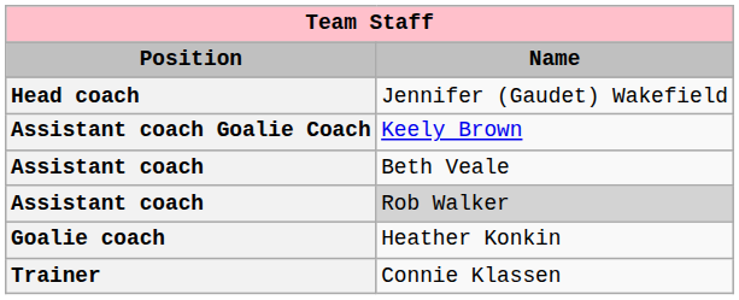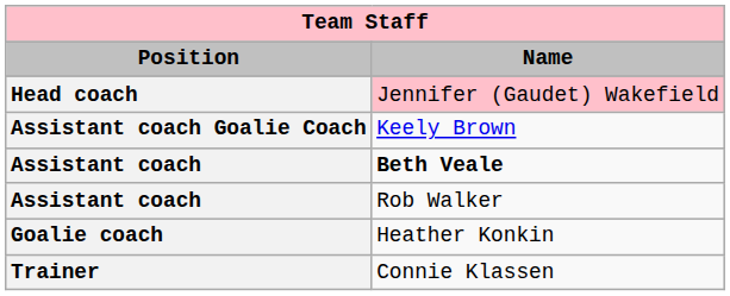Jennifer (Gaudet) Wakefield | Name: no background -> pink background
Beth Veale | Name: normal -> bold
Rob Walker | Name: lightgrey background -> no background
